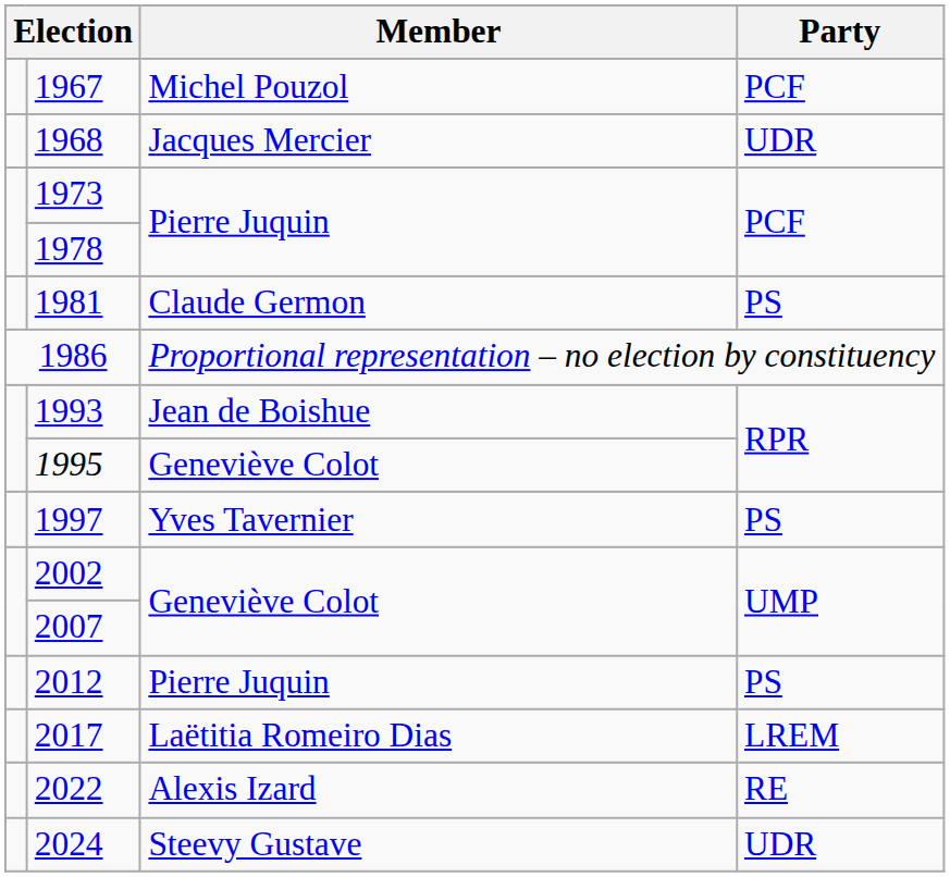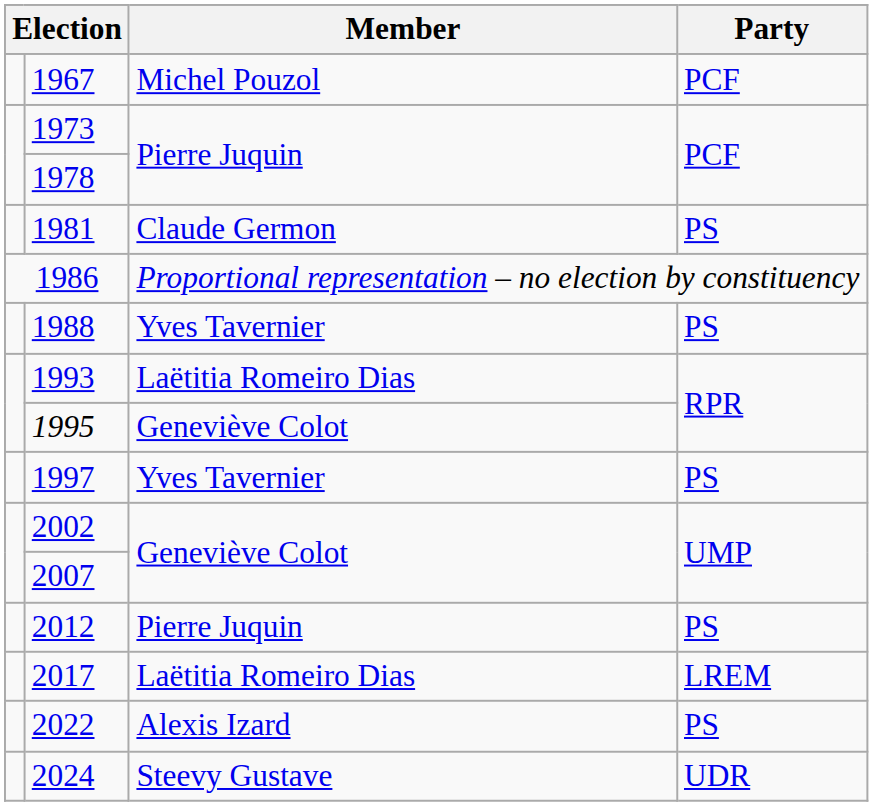- row: 1968 | Jacques Mercier | UDR
+ row: 1988 | Yves Tavernier | PS
1993 | Member: Jean de Boishue -> Laëtitia Romeiro Dias
2022 | Party: RE -> PS
